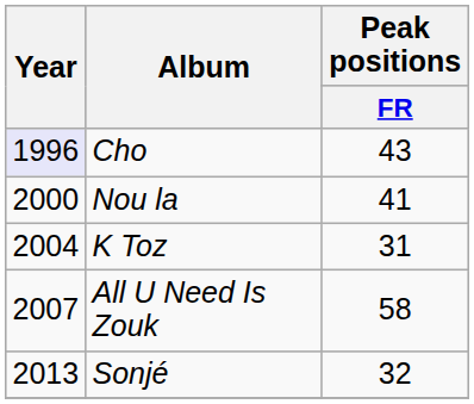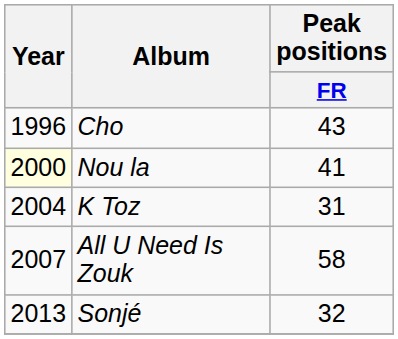Cho | Year: lavender background -> no background
Nou la | Year: no background -> lightyellow background
